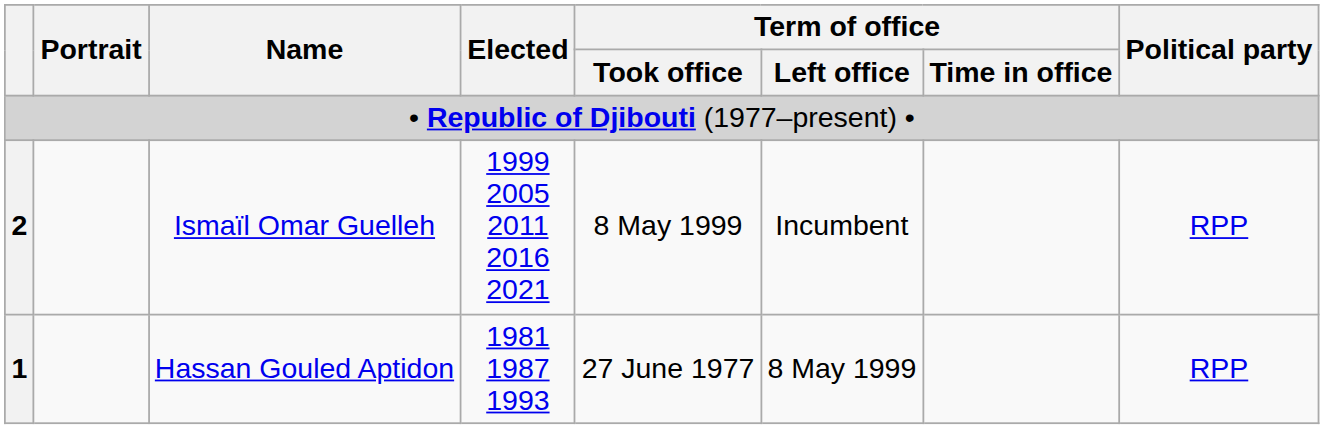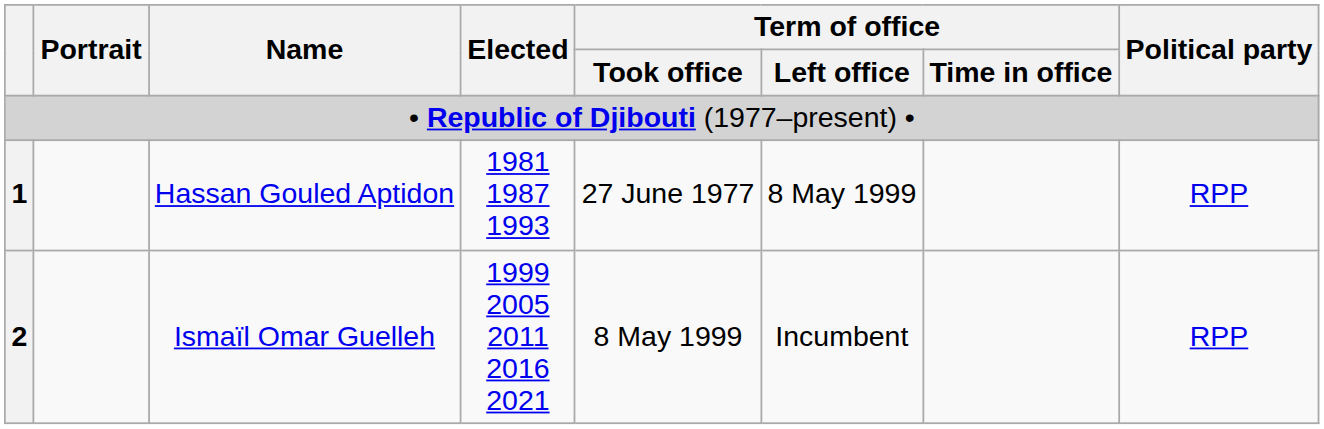rows swapped: Hassan Gouled Aptidon <-> Ismaïl Omar Guelleh
